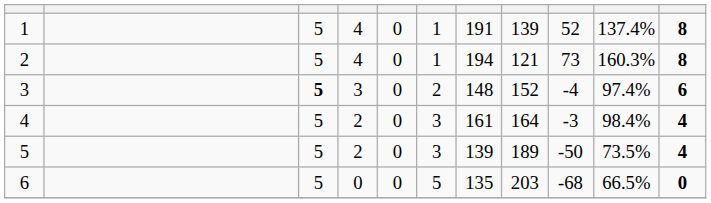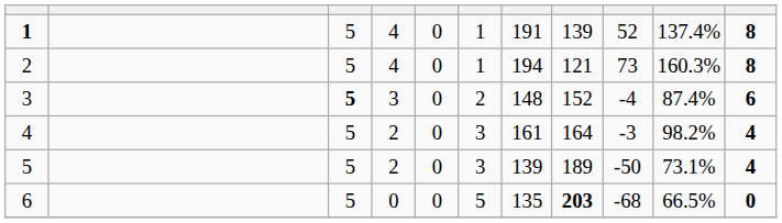row 2 | column 1: normal -> bold
row 4 | column 10: 97.4% -> 87.4%
row 5 | column 10: 98.4% -> 98.2%
row 6 | column 10: 73.5% -> 73.1%
row 7 | column 8: normal -> bold
